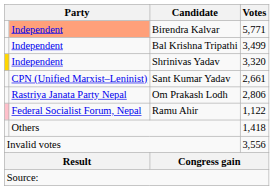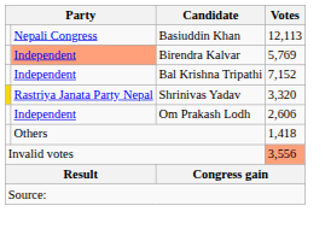+ row: Nepali Congress | Basiuddin Khan | 12,113
Birendra Kalvar | Votes: 5,771 -> 5,769
Bal Krishna Tripathi | Votes: 3,499 -> 7,152
Shrinivas Yadav | column 2: Independent -> Rastriya Janata Party Nepal
- row: CPN (Unified Marxist–Leninist) | Sant Kumar Yadav | 2,661
Om Prakash Lodh | column 2: Rastriya Janata Party Nepal -> Independent
Om Prakash Lodh | Votes: 2,806 -> 2,606
- row: Federal Socialist Forum, Nepal | Ramu Ahir | 1,122
Invalid votes | Votes: no background -> lightsalmon background
